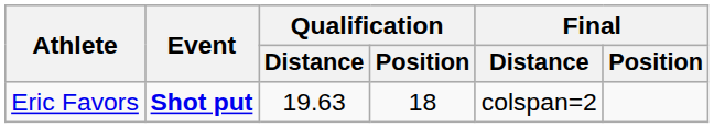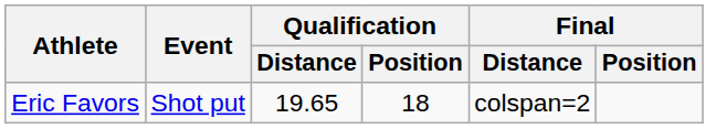Eric Favors | Event: bold -> normal
Eric Favors | Qualification / Distance: 19.63 -> 19.65
